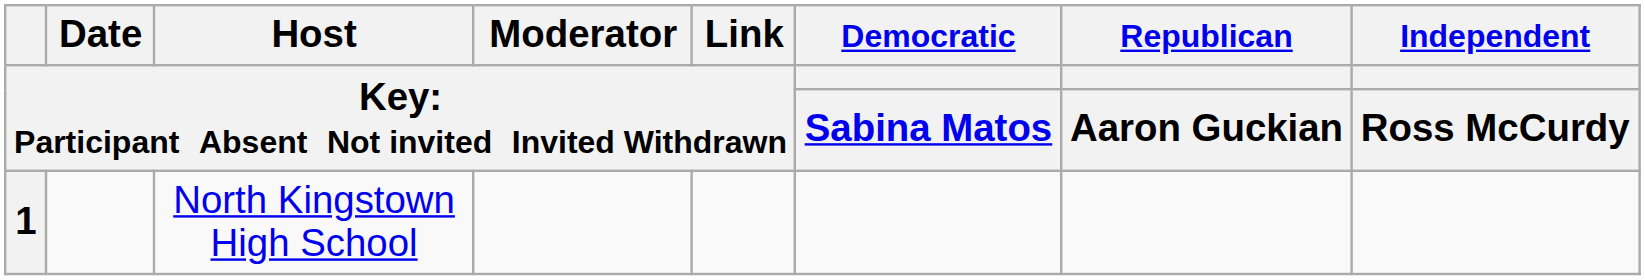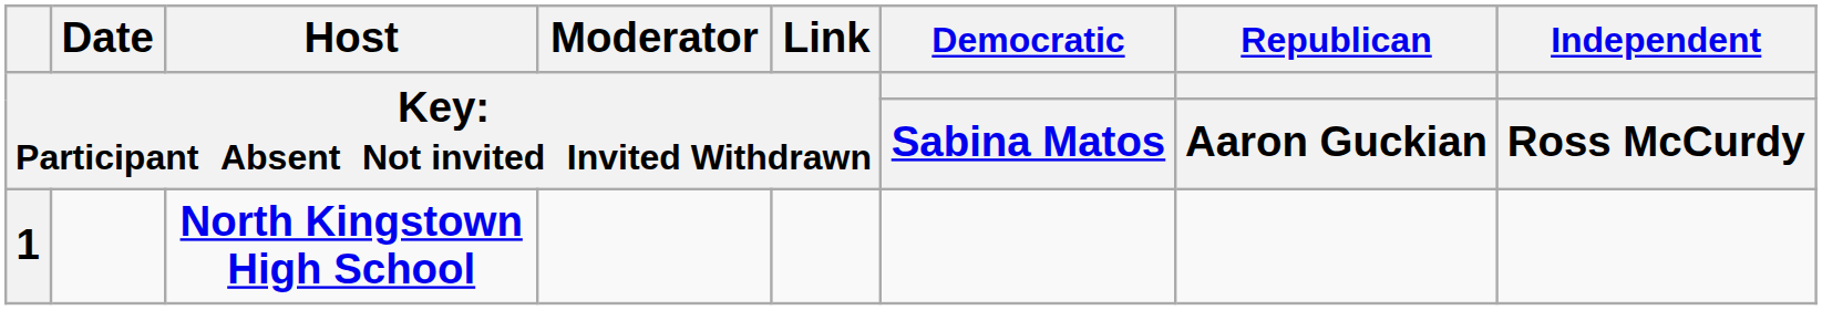1 | column 3: normal -> bold
